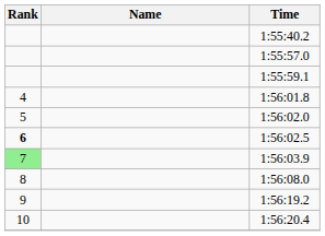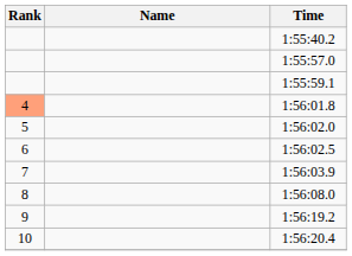1:56:01.8 | Rank: no background -> lightsalmon background
1:56:02.5 | Rank: bold -> normal
1:56:03.9 | Rank: lightgreen background -> no background
